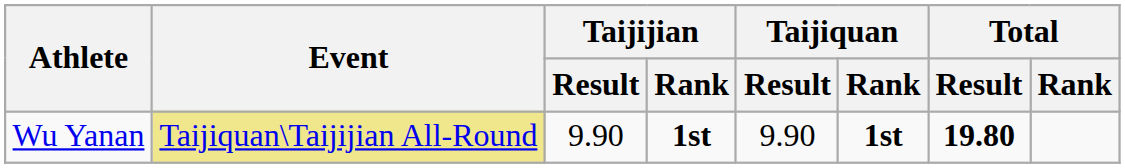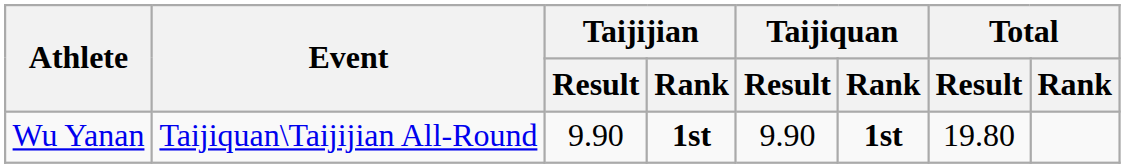row 3 | Event: khaki background -> no background
row 3 | Total / Result: bold -> normal
